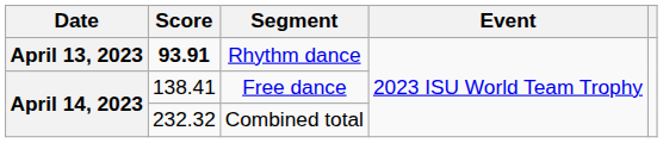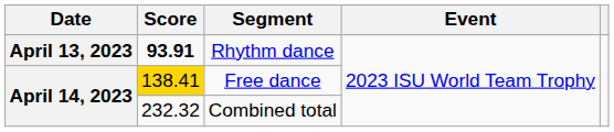Free dance | Score: no background -> gold background
